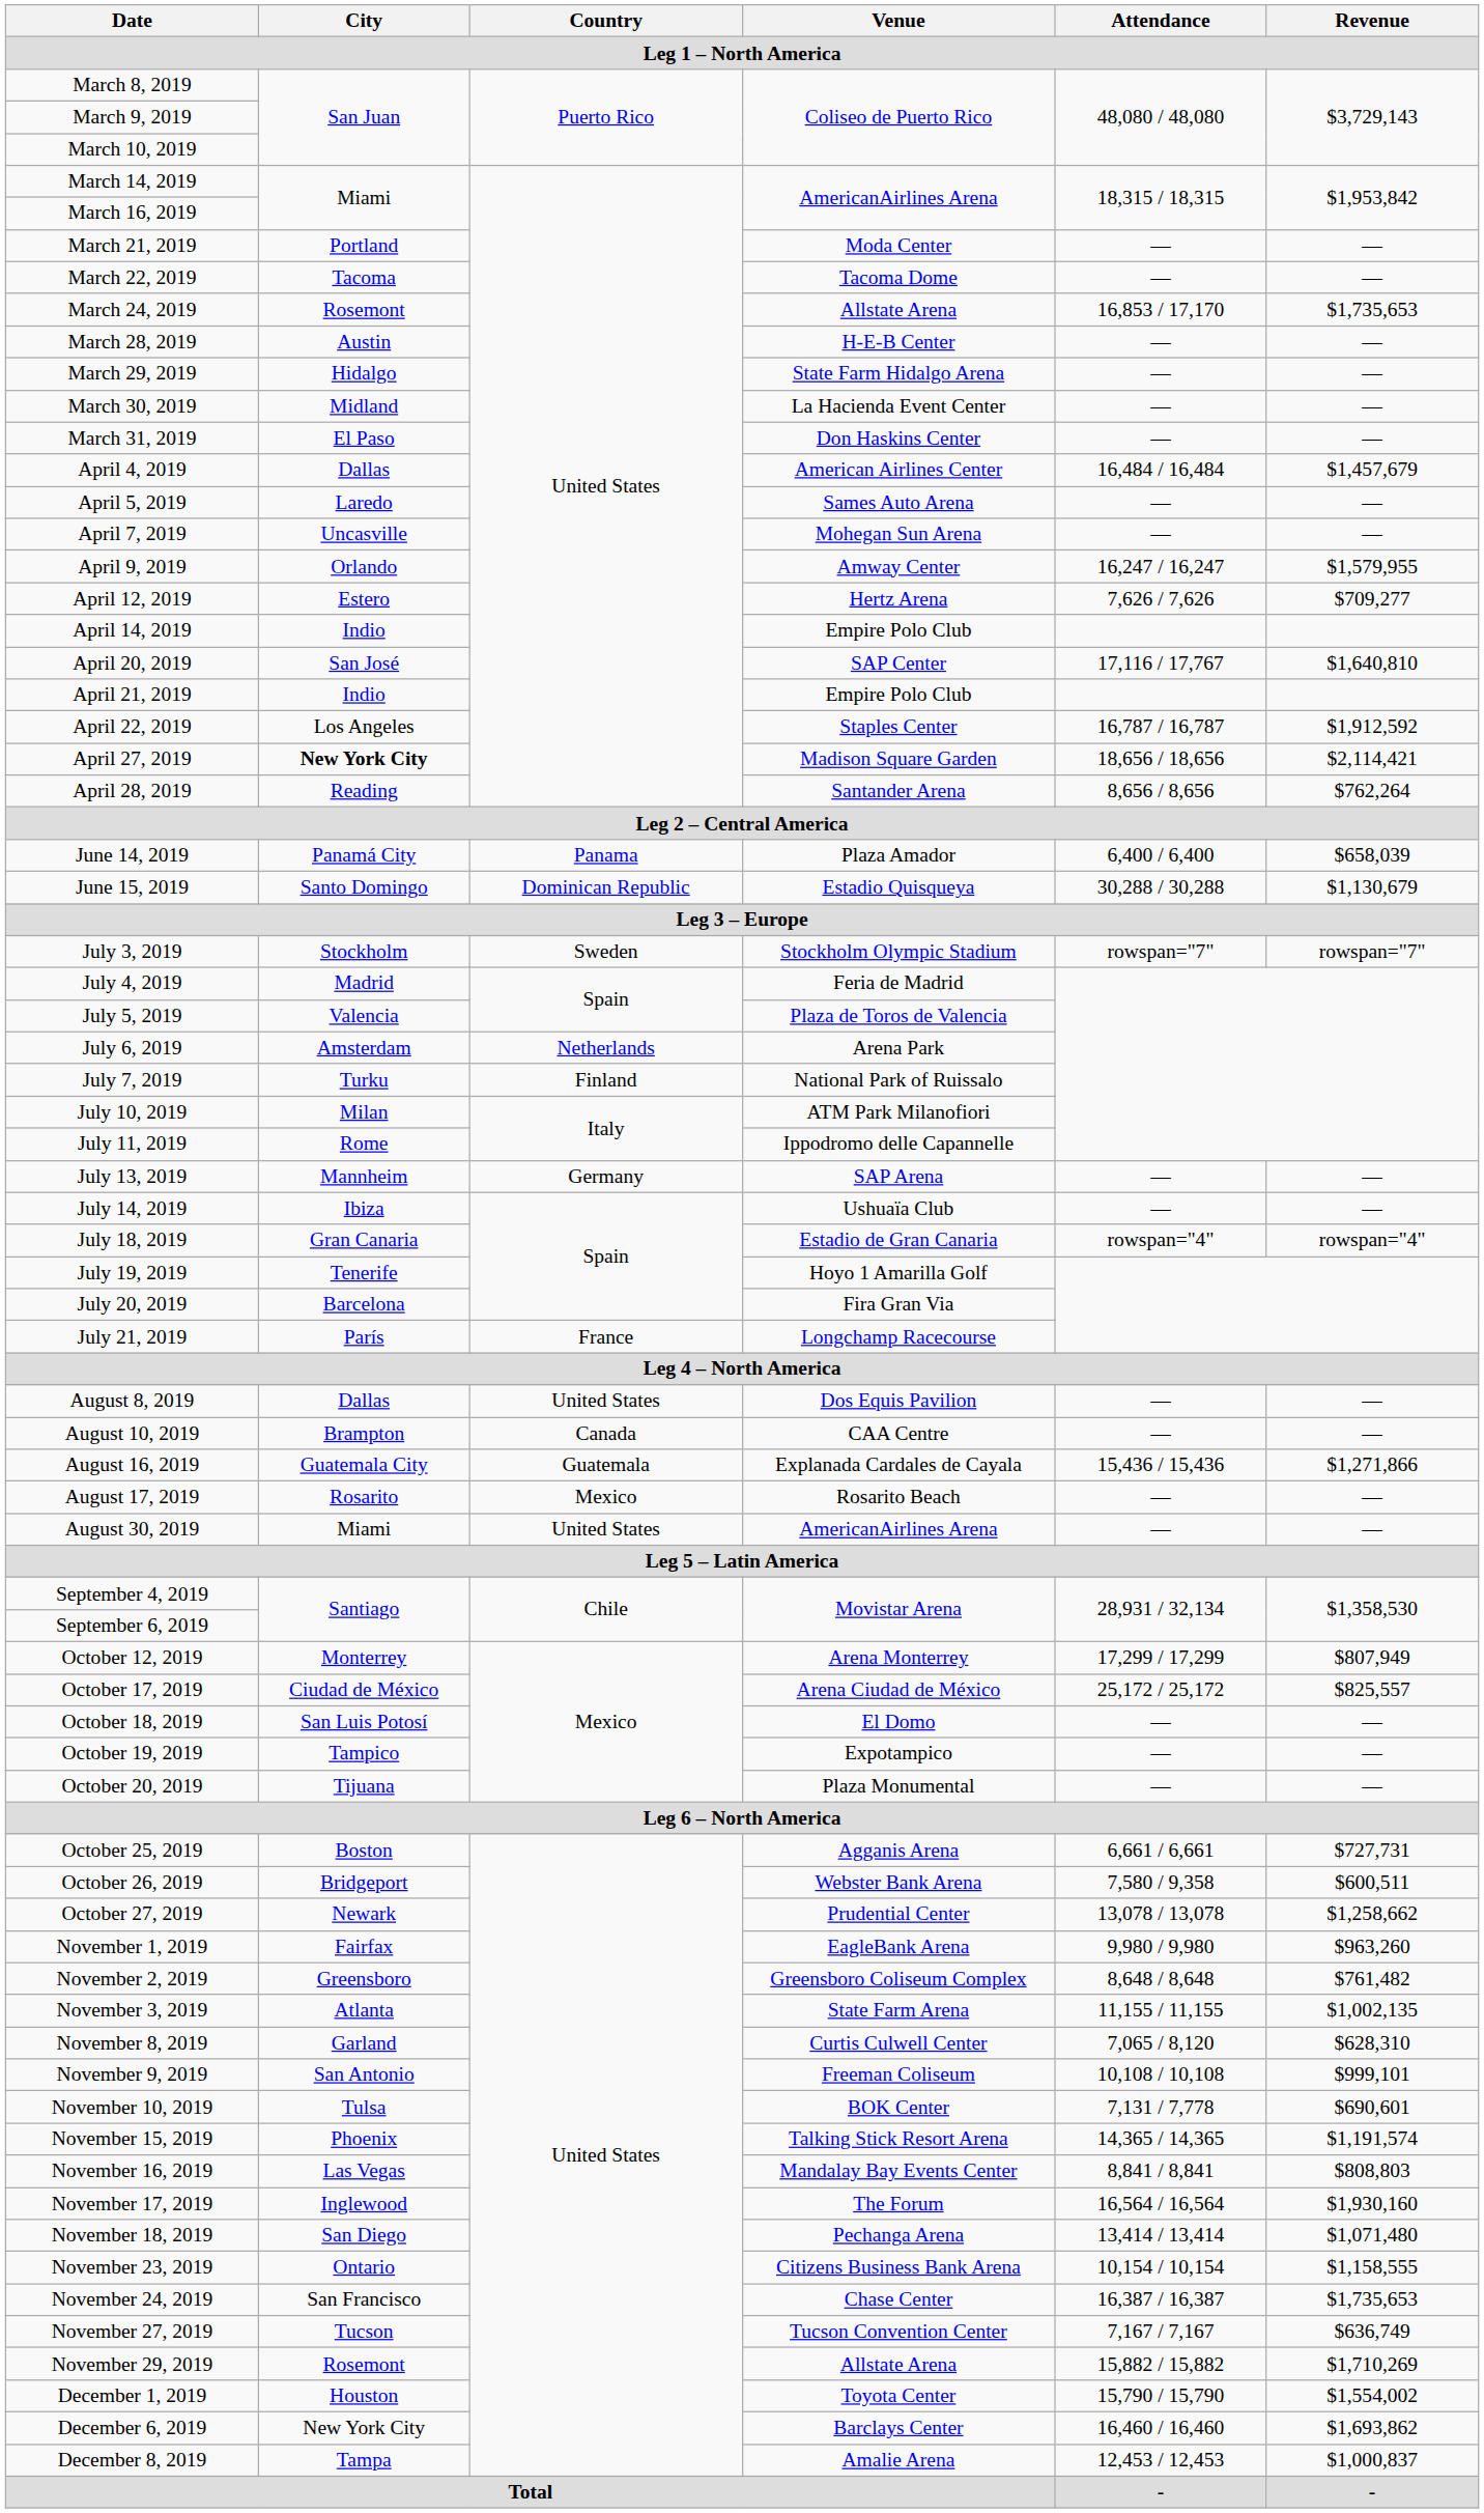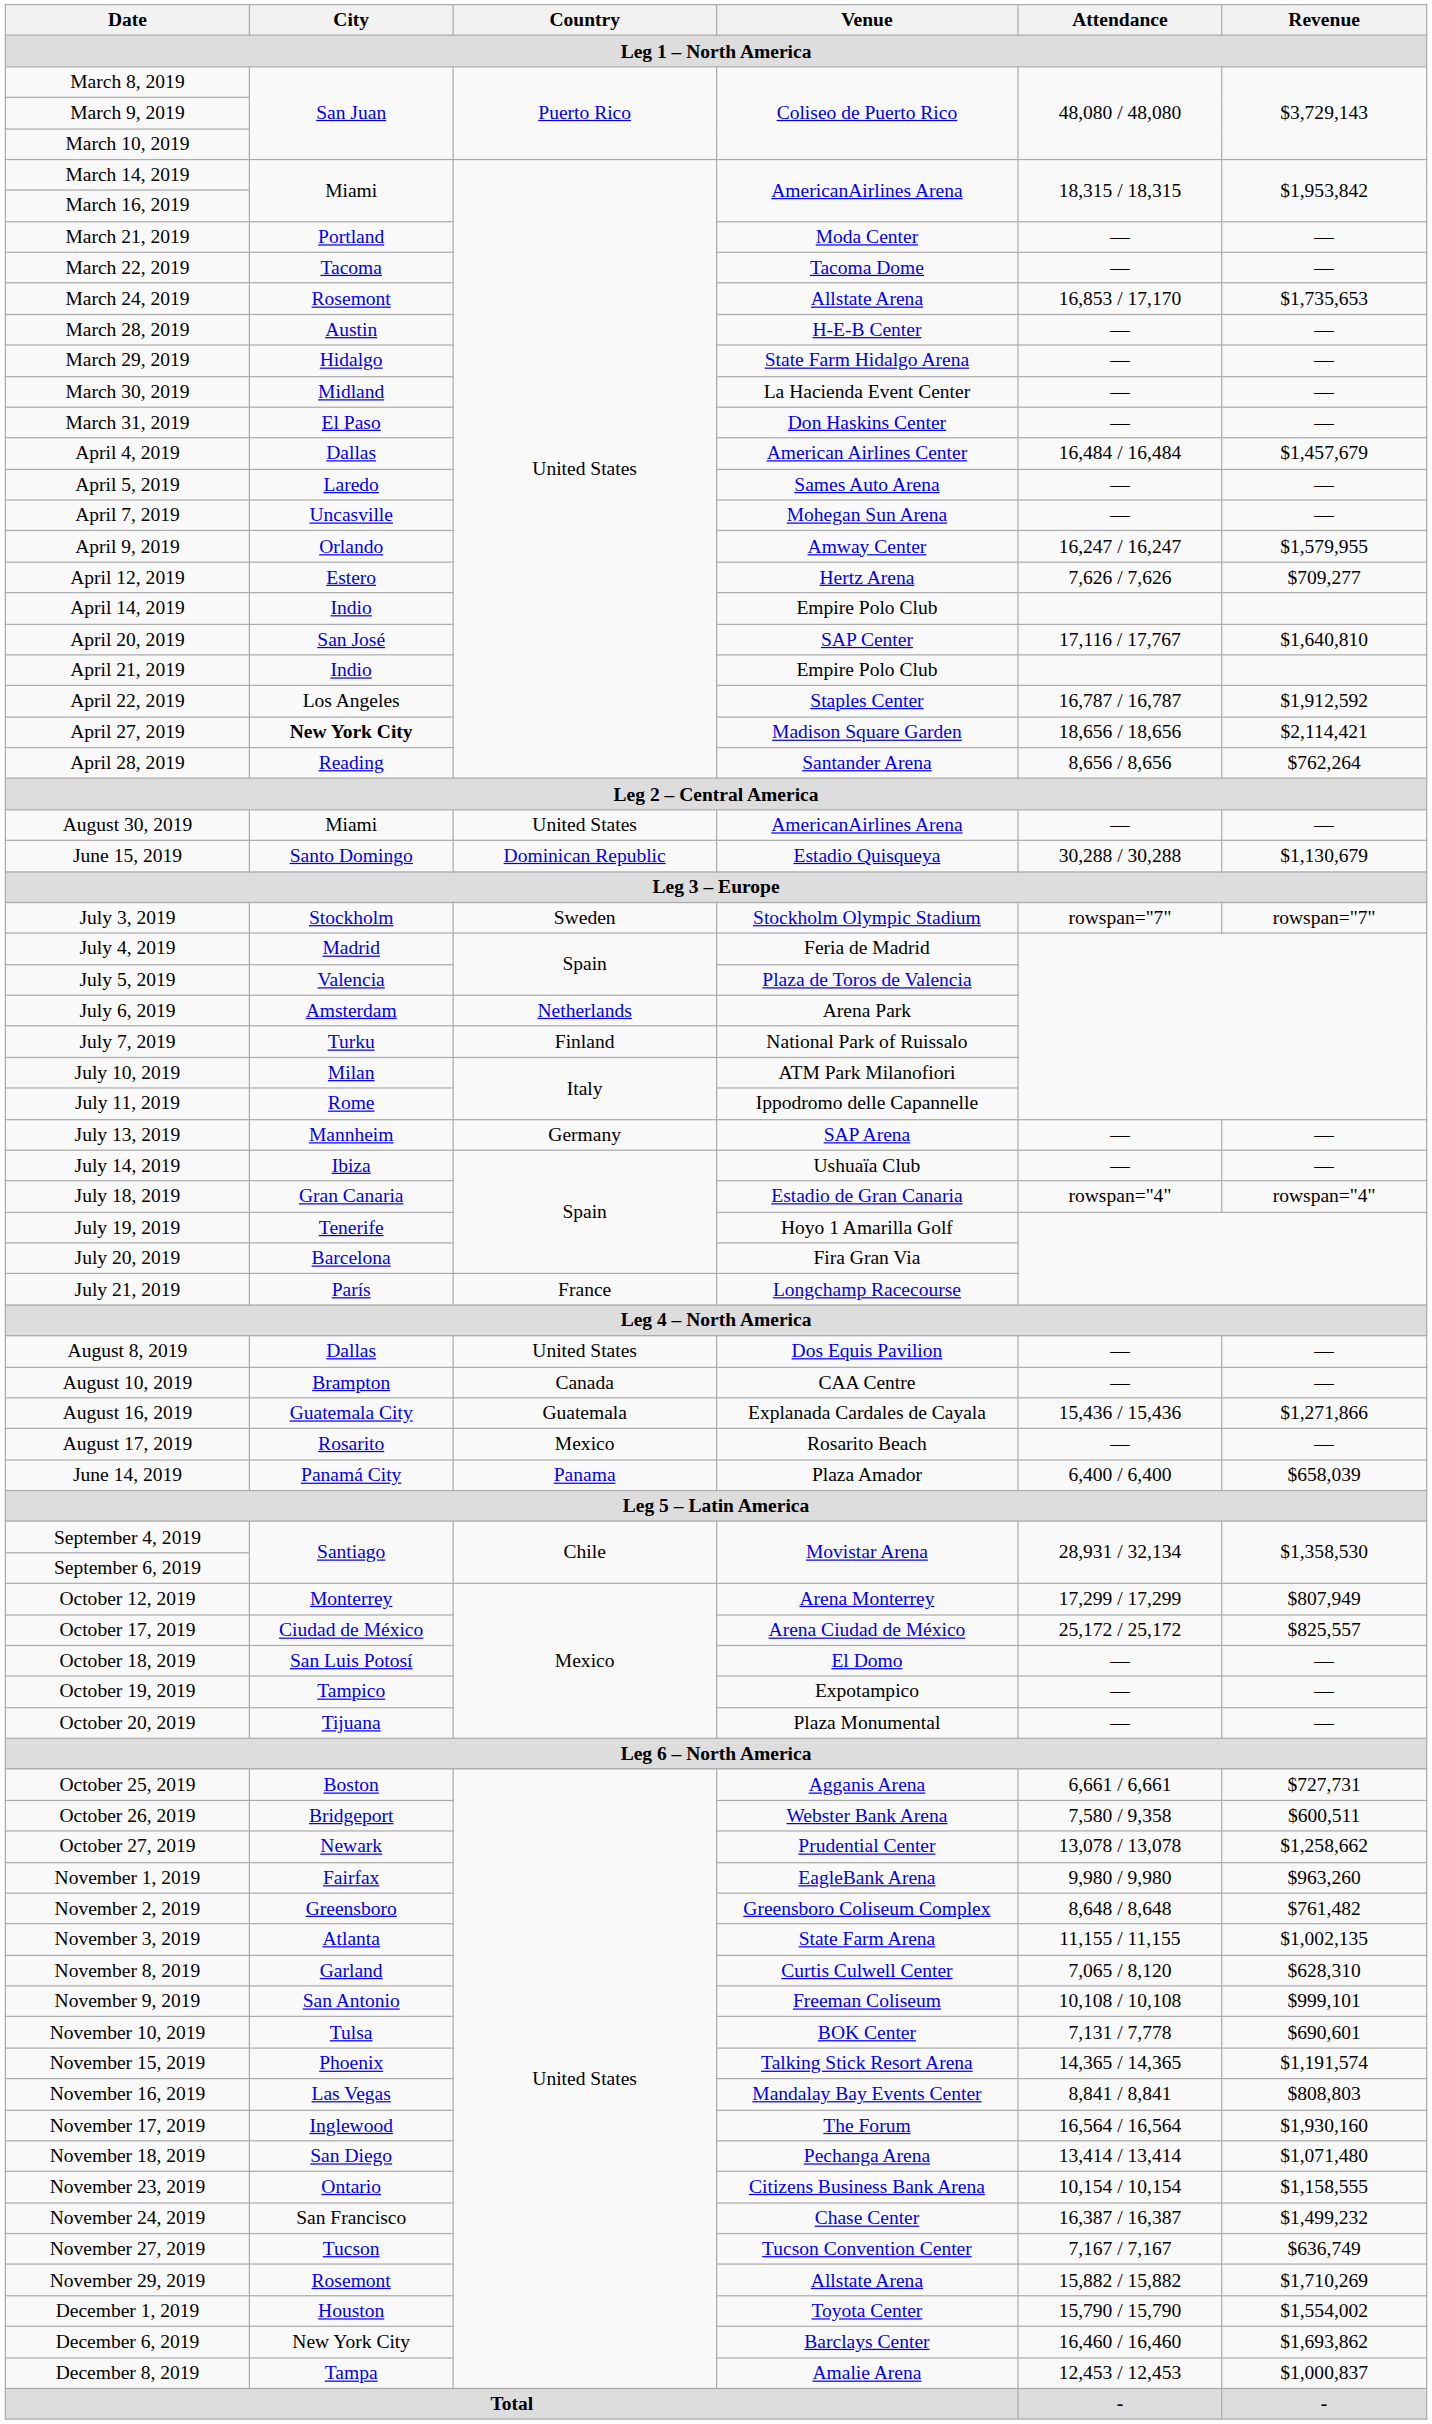rows swapped: June 14, 2019 <-> August 30, 2019
November 24, 2019 | Revenue: $1,735,653 -> $1,499,232
